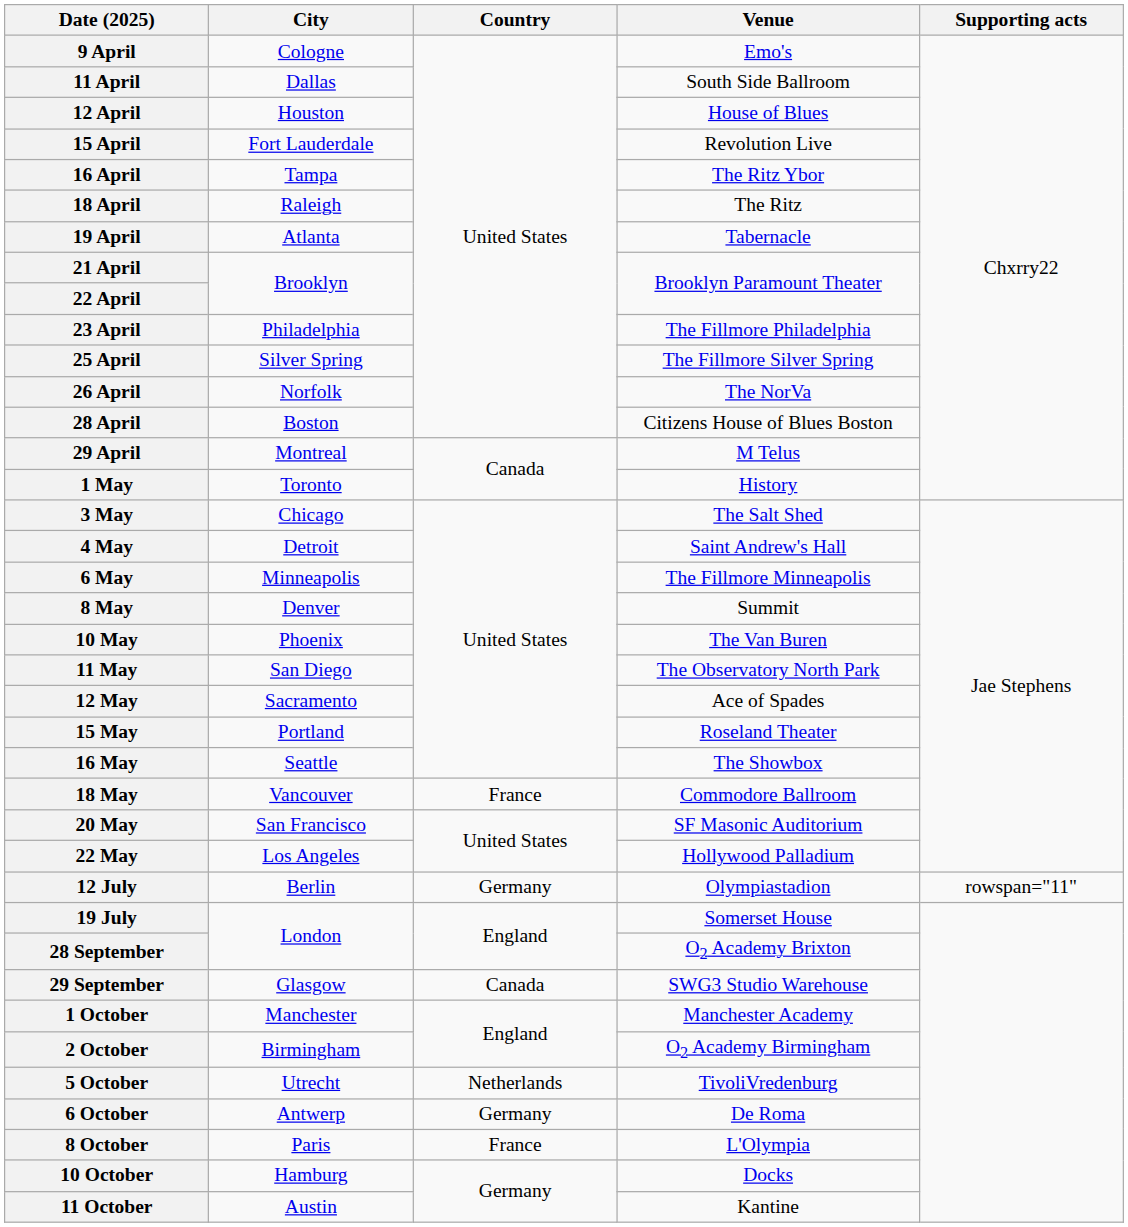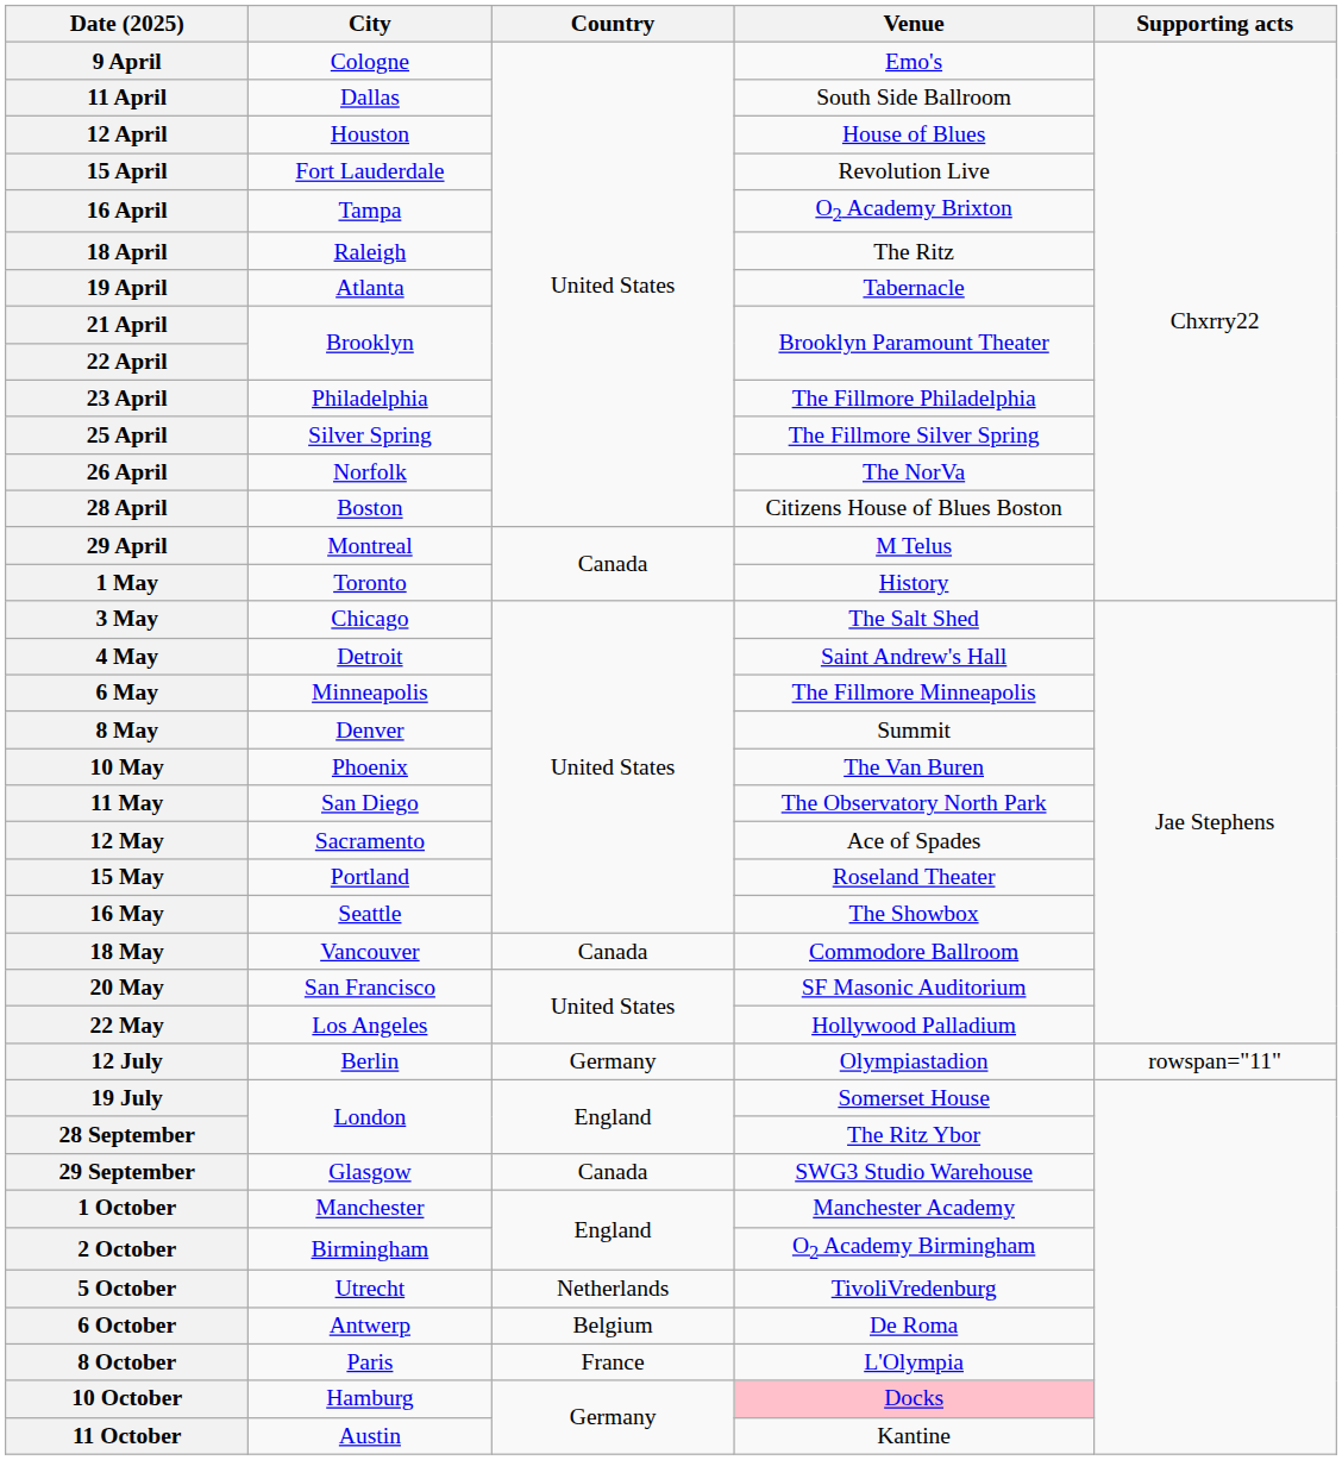16 April | Venue: The Ritz Ybor -> O2 Academy Brixton
18 May | Country: France -> Canada
28 September | Venue: O2 Academy Brixton -> The Ritz Ybor
6 October | Country: Germany -> Belgium
10 October | Venue: no background -> pink background
